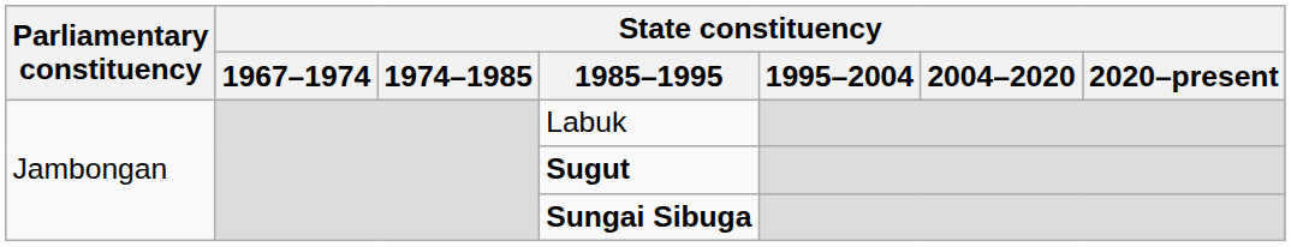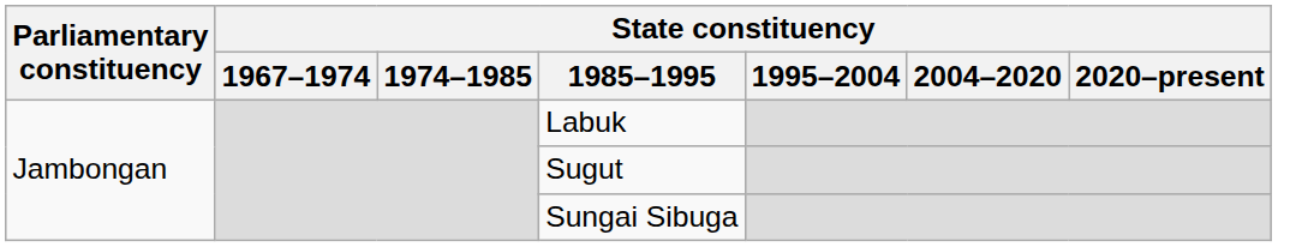Sugut | State constituency / 1985–1995: bold -> normal
Sungai Sibuga | State constituency / 1985–1995: bold -> normal
